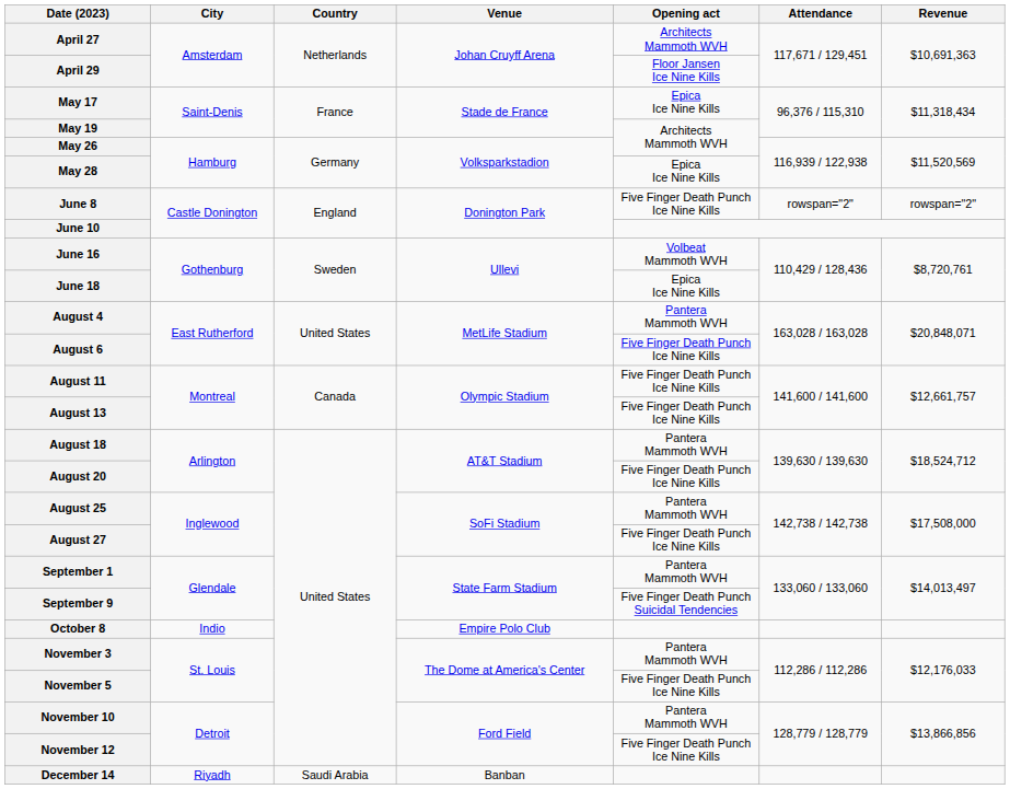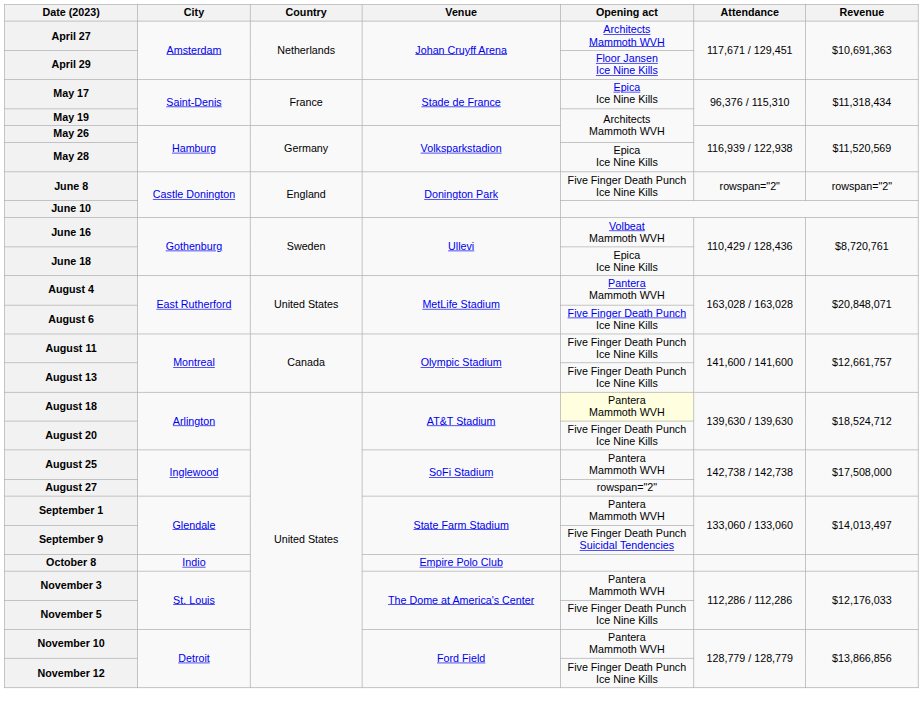August 18 | Opening act: no background -> lightyellow background
August 27 | Opening act: Five Finger Death Punch Ice Nine Kills -> rowspan="2"
- row: December 14 | Riyadh | Saudi Arabia | Banban
